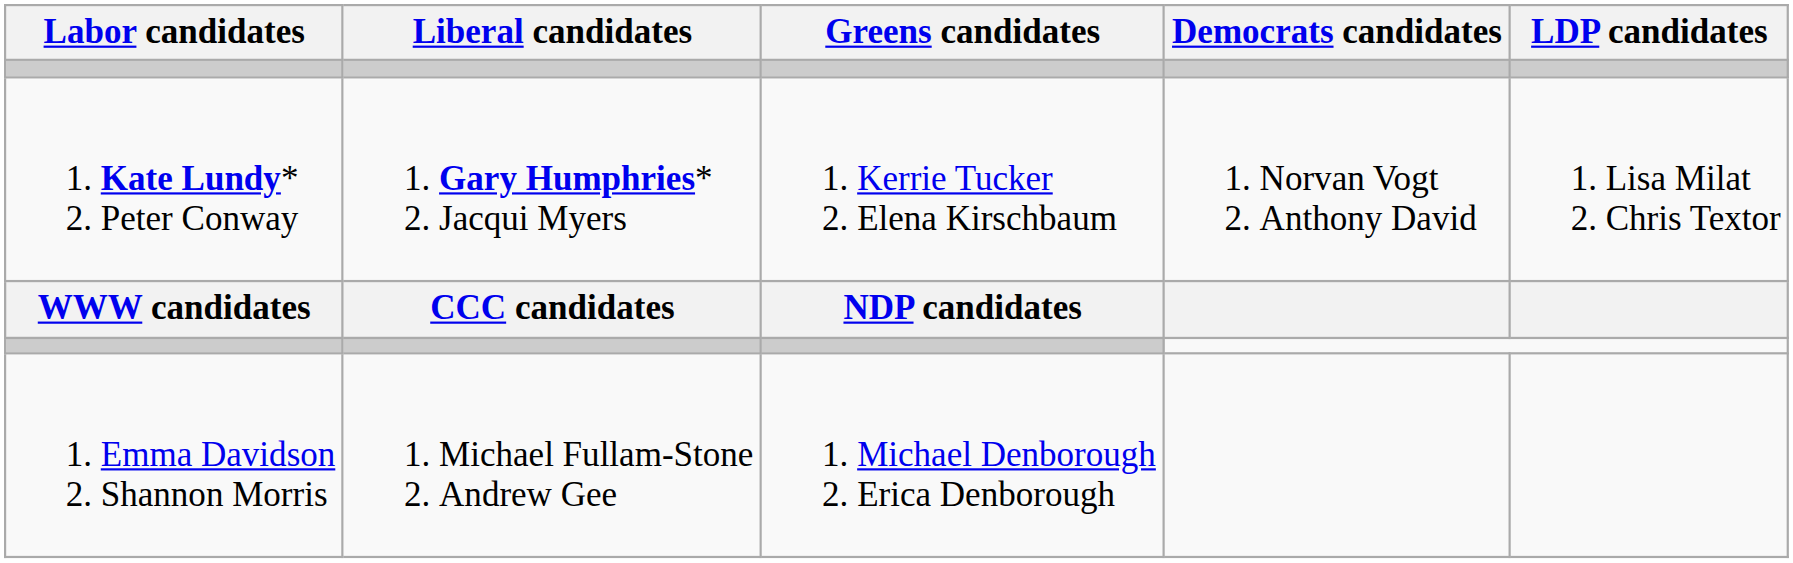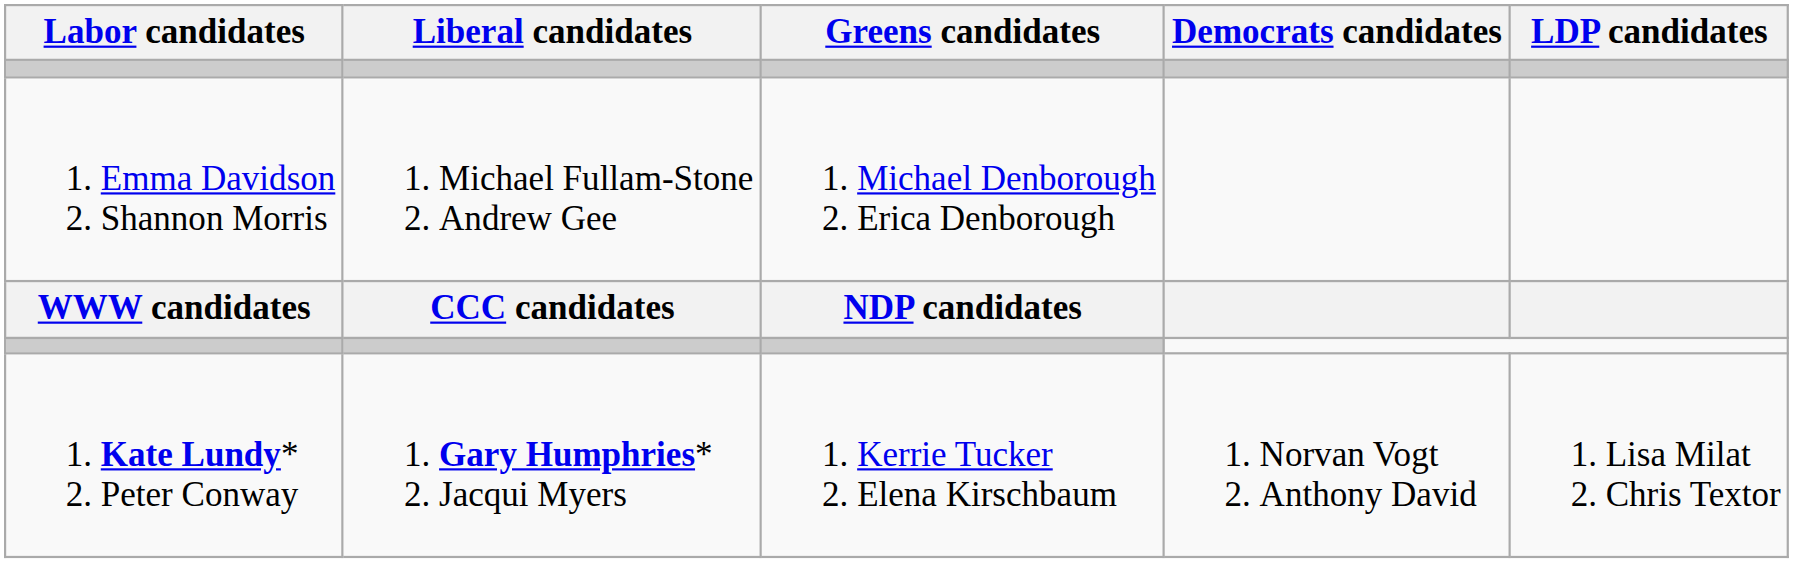rows swapped: Kate Lundy* Peter Conway <-> Emma Davidson Shannon Morris
